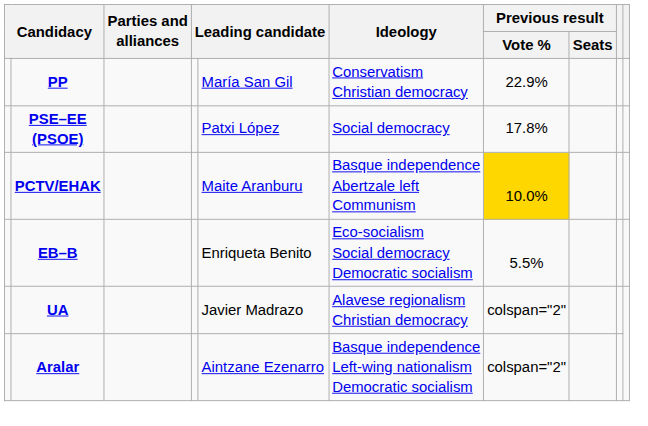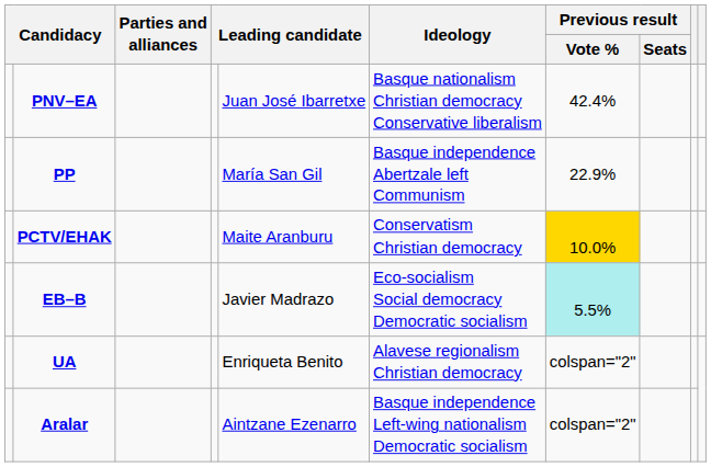+ row: PNV–EA | Juan José Ibarretxe | Basque nationalism Christian democracy Conservative liberalism | 42.4%
PP | Ideology: Conservatism Christian democracy -> Basque independence Abertzale left Communism
- row: PSE–EE (PSOE) | Patxi López | Social democracy | 17.8%
PCTV/EHAK | Ideology: Basque independence Abertzale left Communism -> Conservatism Christian democracy
EB–B | column 5: Enriqueta Benito -> Javier Madrazo
EB–B | Previous result / Vote %: no background -> paleturquoise background
UA | column 5: Javier Madrazo -> Enriqueta Benito
